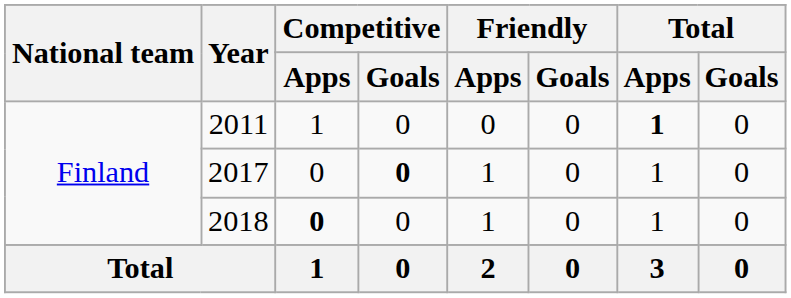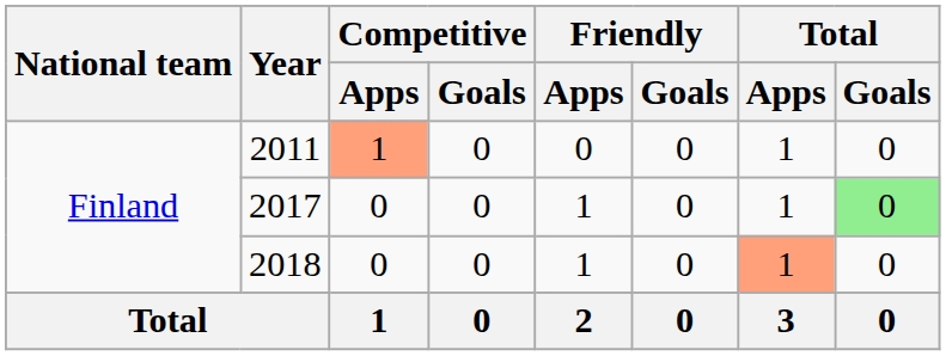2011 | Competitive / Apps: no background -> lightsalmon background
2011 | Total / Apps: bold -> normal
2017 | Competitive / Goals: bold -> normal
2017 | Total / Goals: no background -> lightgreen background
2018 | Competitive / Apps: bold -> normal
2018 | Total / Apps: no background -> lightsalmon background
